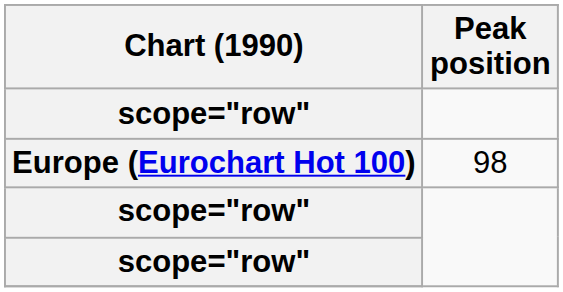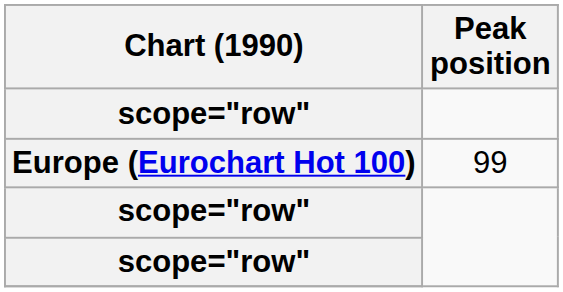Europe (Eurochart Hot 100) | Peak position: 98 -> 99
